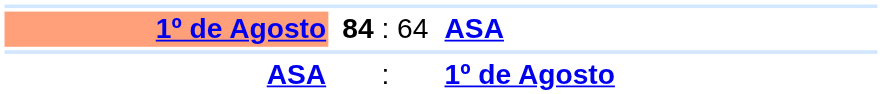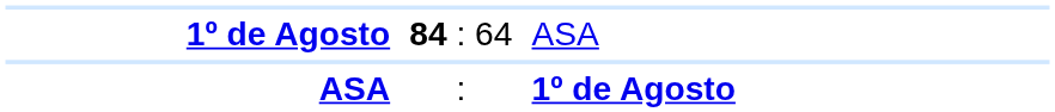row 1 | column 1: lightsalmon background -> no background
row 1 | column 3: bold -> normal
